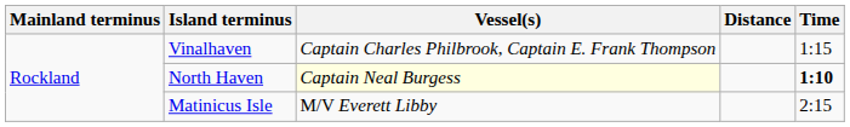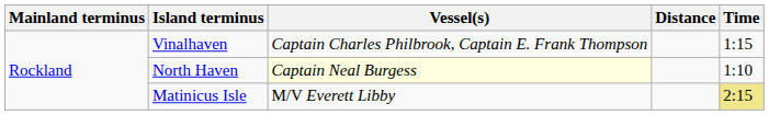North Haven | Time: bold -> normal
Matinicus Isle | Time: no background -> khaki background
